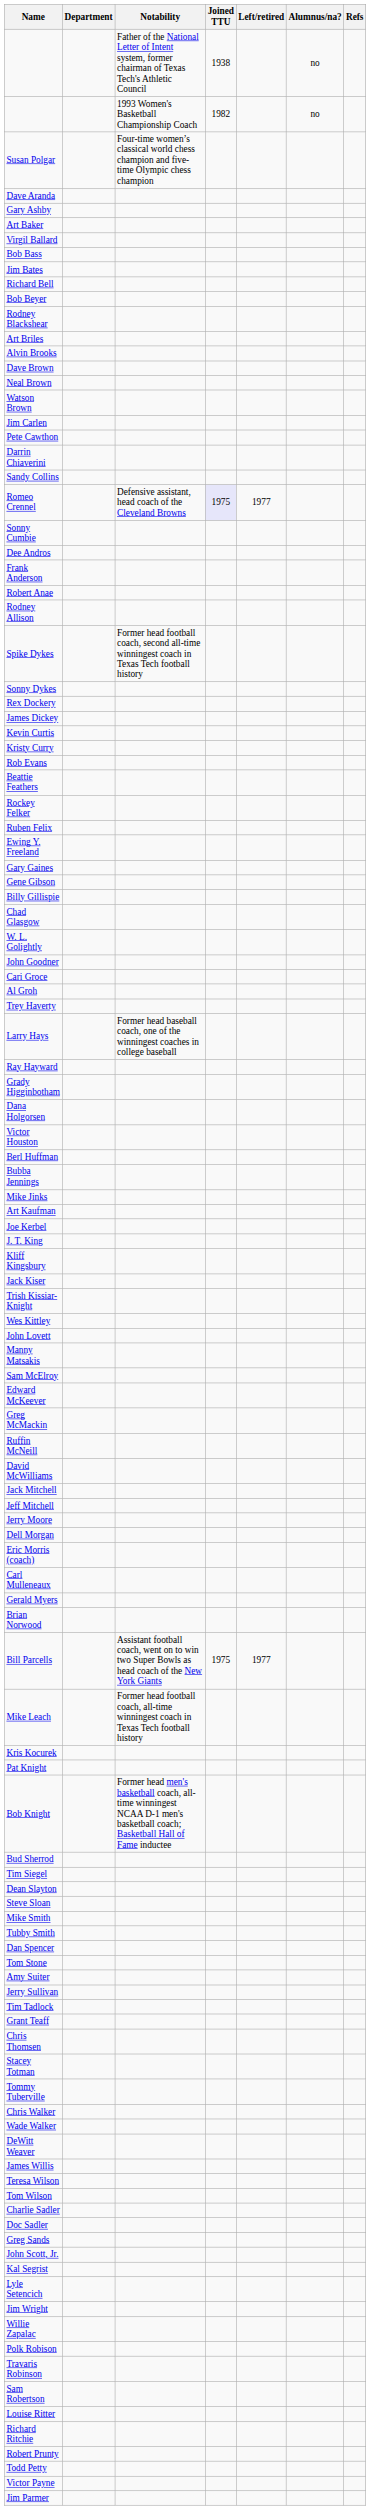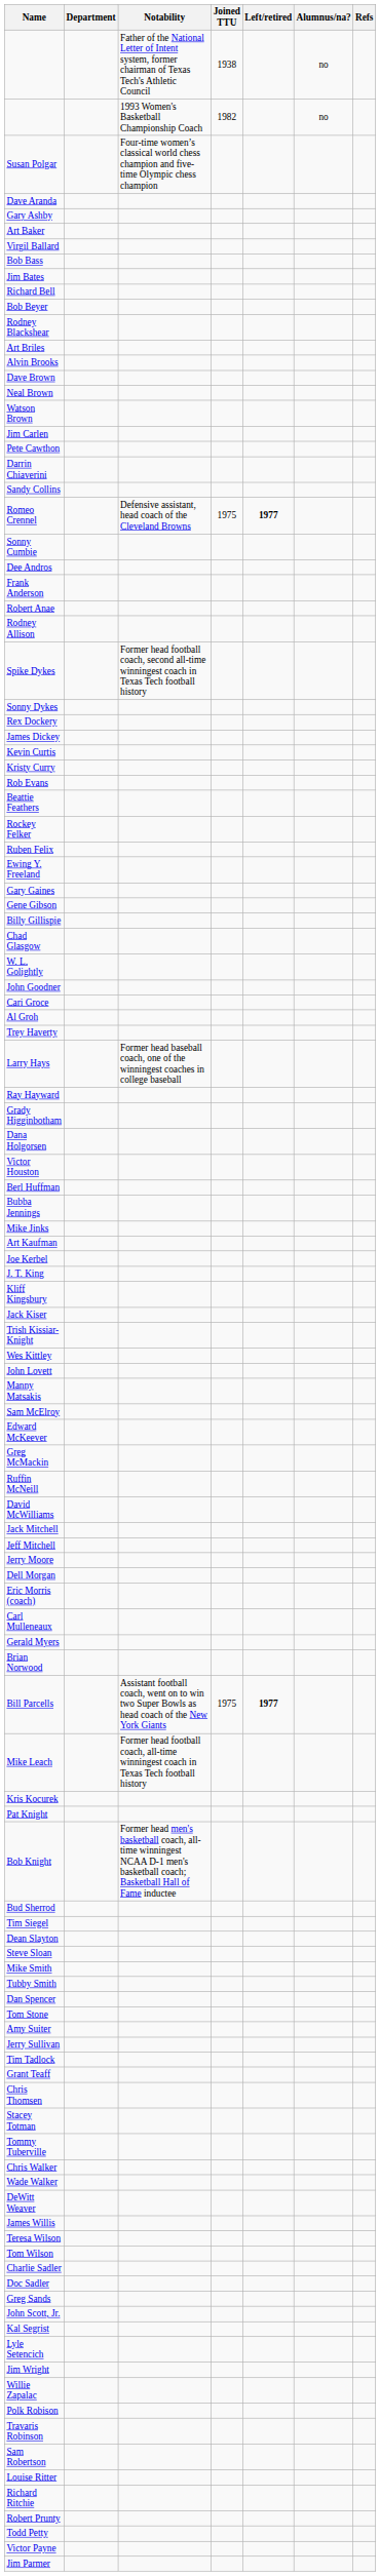Romeo Crennel | Joined TTU: lavender background -> no background
Romeo Crennel | Left/retired: normal -> bold
Bill Parcells | Left/retired: normal -> bold
